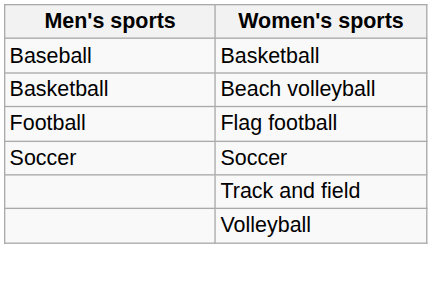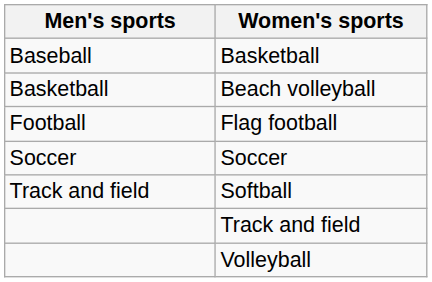+ row: Track and field | Softball
